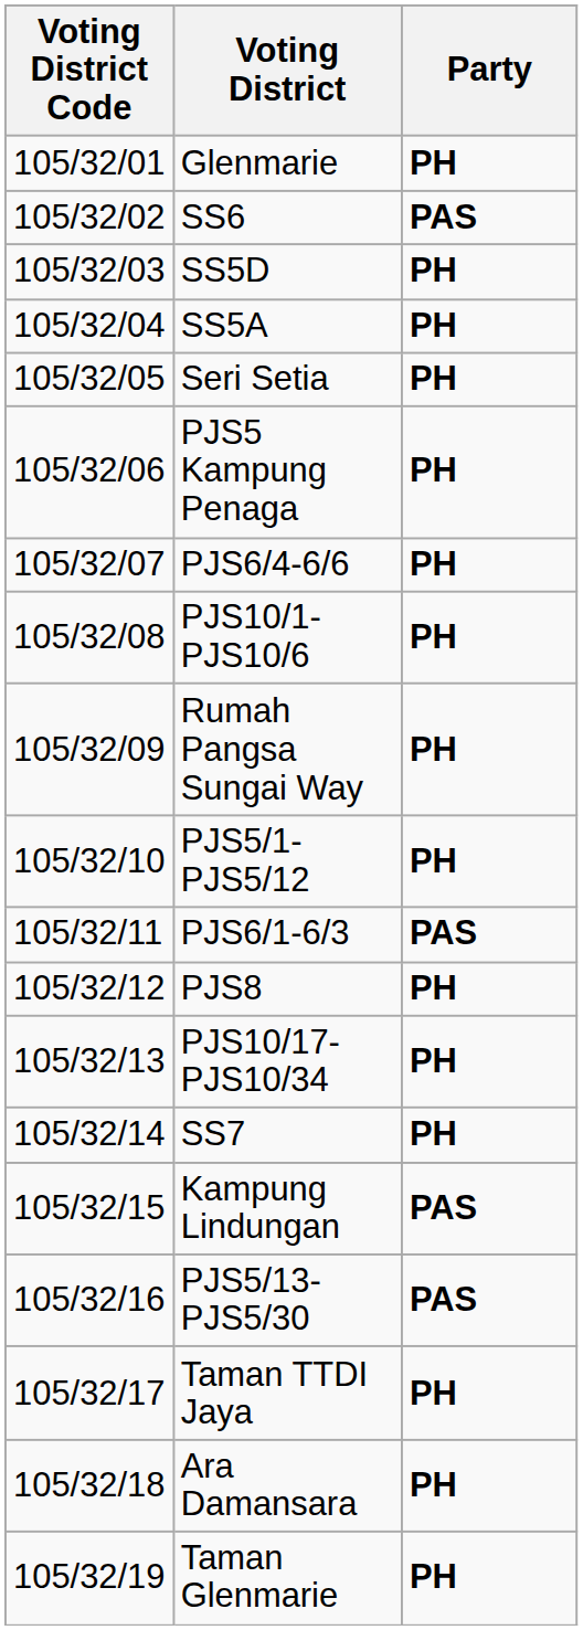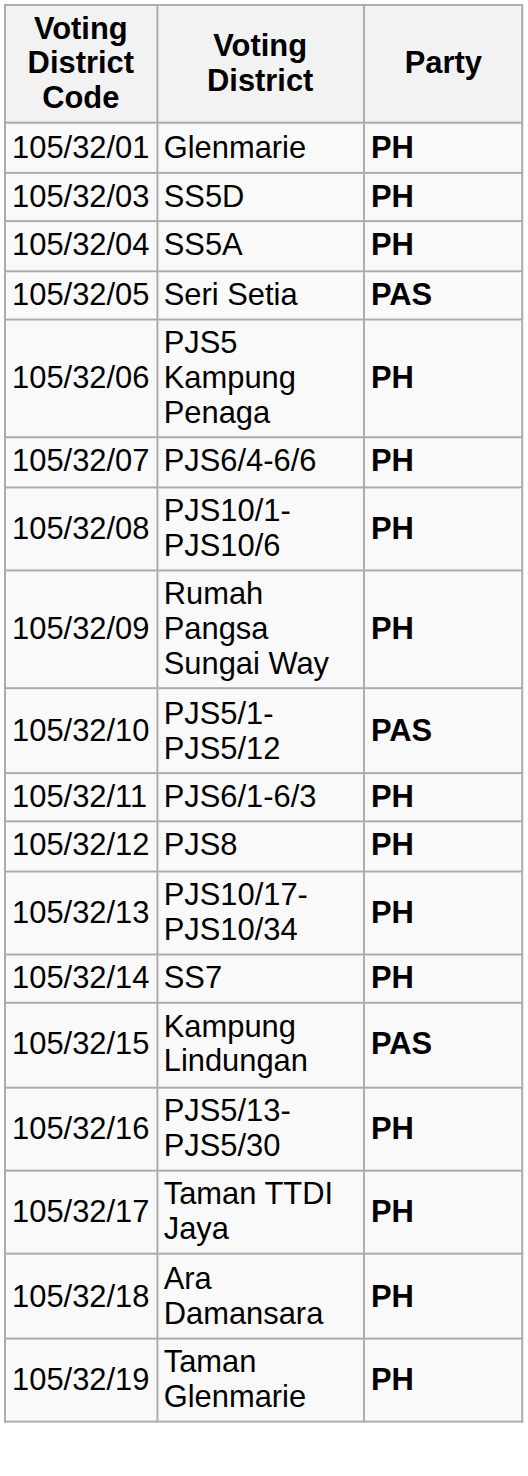- row: 105/32/02 | SS6 | PAS
Seri Setia | Party: PH -> PAS
PJS5/1-PJS5/12 | Party: PH -> PAS
PJS6/1-6/3 | Party: PAS -> PH
PJS5/13-PJS5/30 | Party: PAS -> PH
